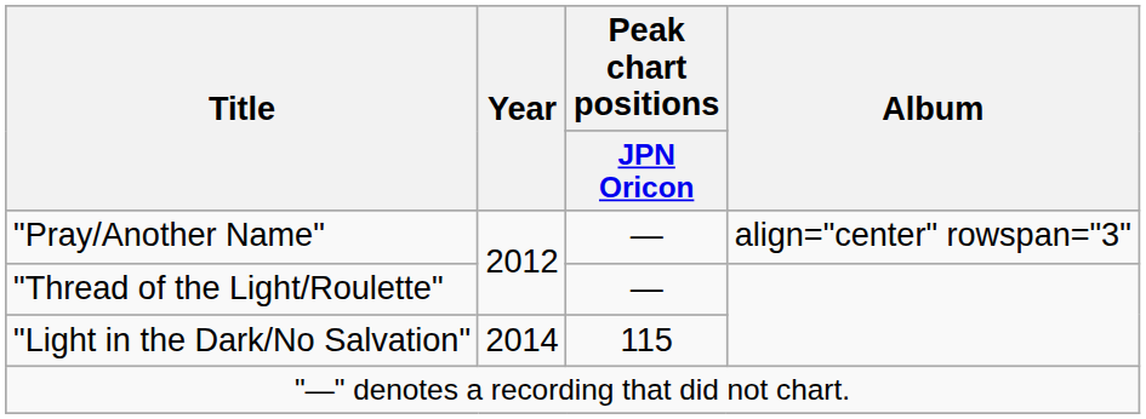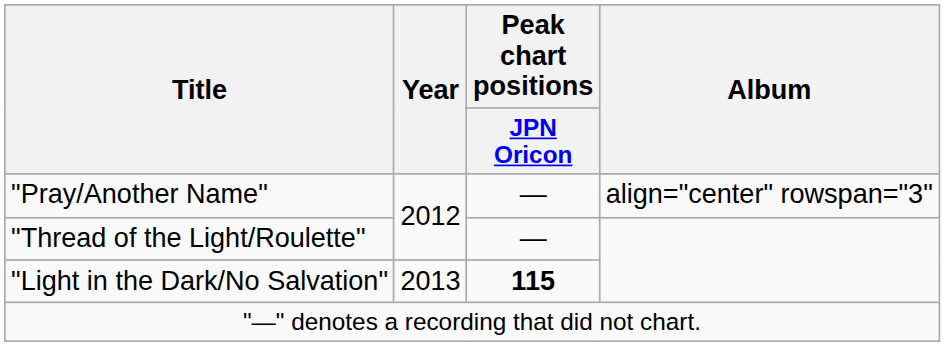"Light in the Dark/No Salvation" | Year: 2014 -> 2013
"Light in the Dark/No Salvation" | Peak chart positions / JPN Oricon: normal -> bold
